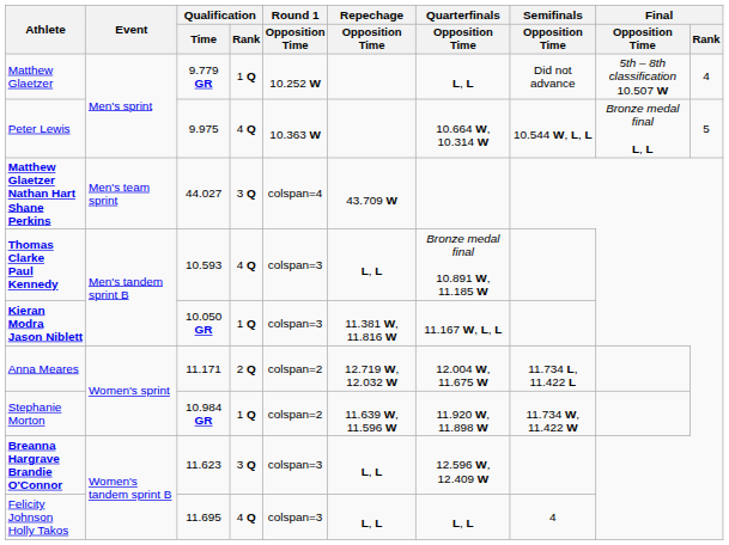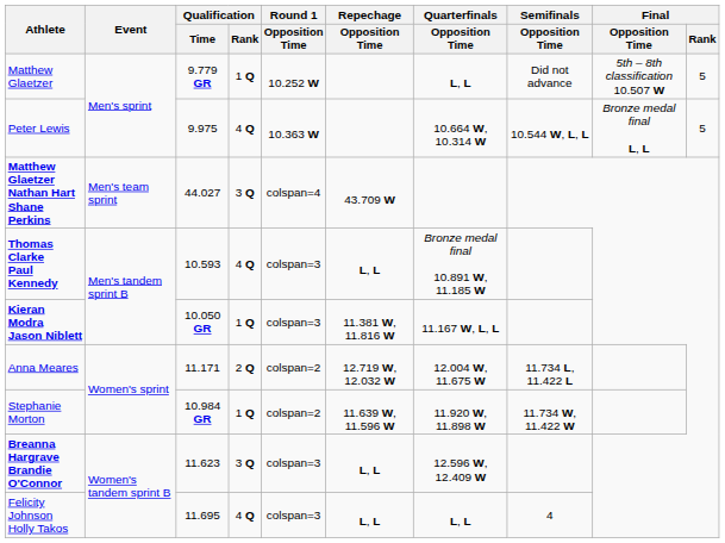Matthew Glaetzer | Final / Rank: 4 -> 5
